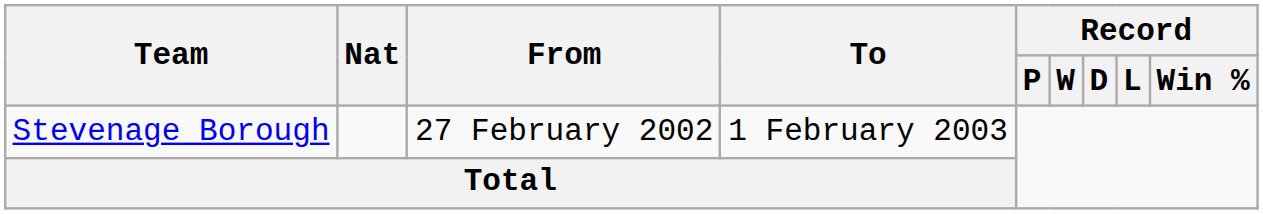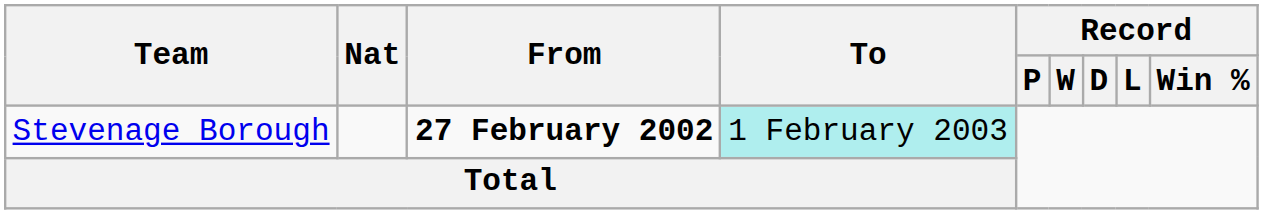Stevenage Borough | From: normal -> bold
Stevenage Borough | To: no background -> paleturquoise background
